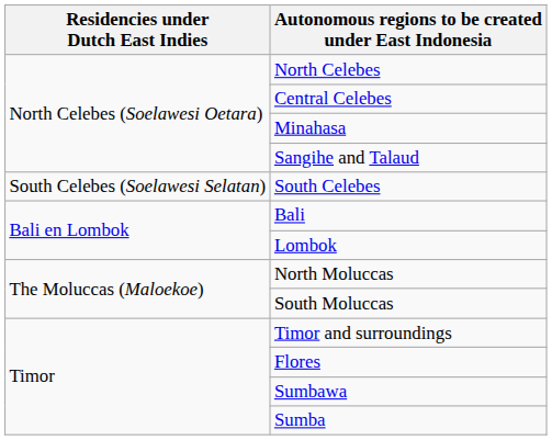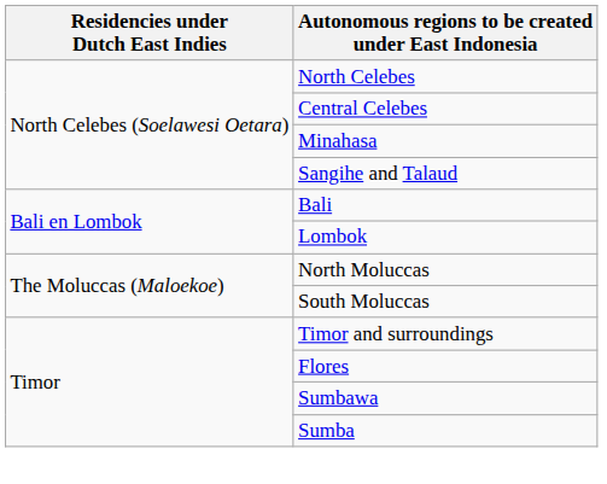- row: South Celebes (Soelawesi Selatan) | South Celebes
